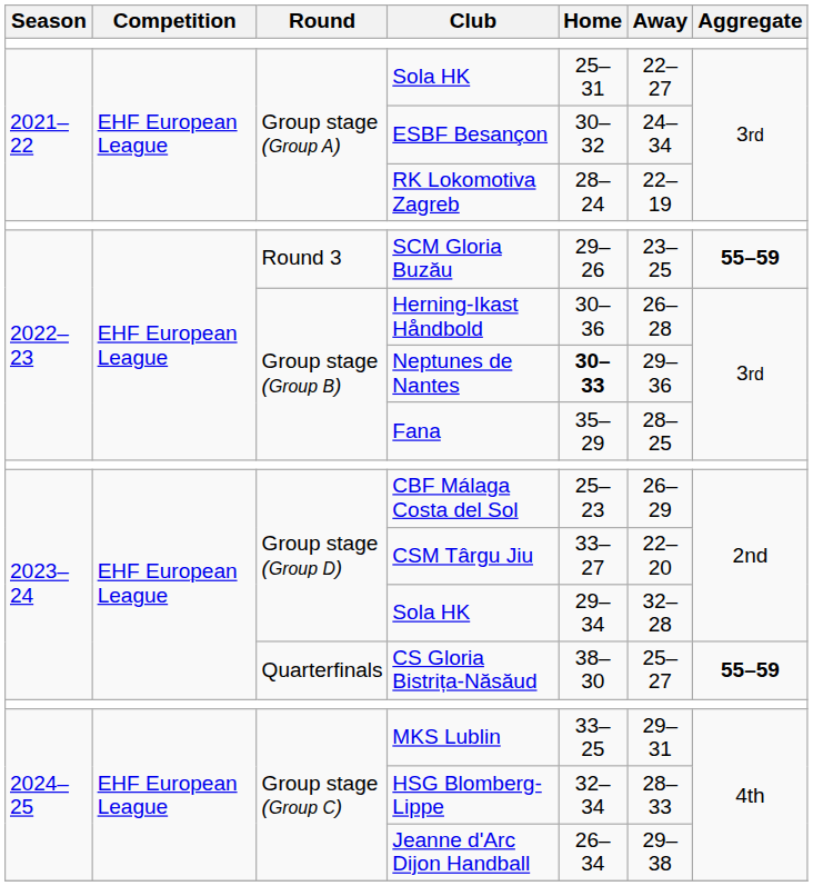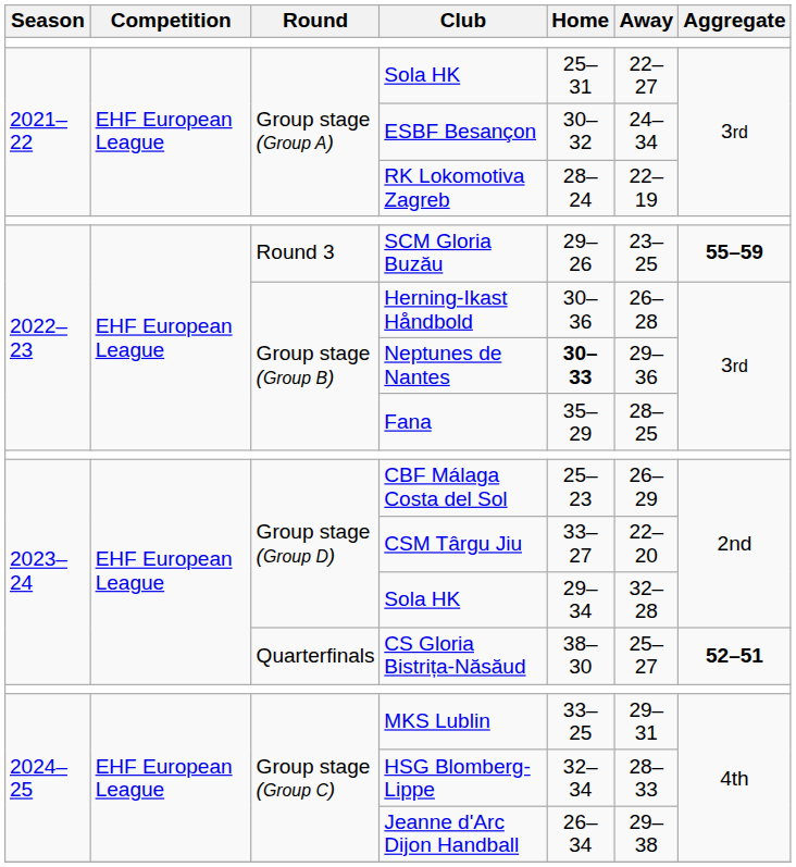CS Gloria Bistrița-Năsăud | Aggregate: 55–59 -> 52–51
